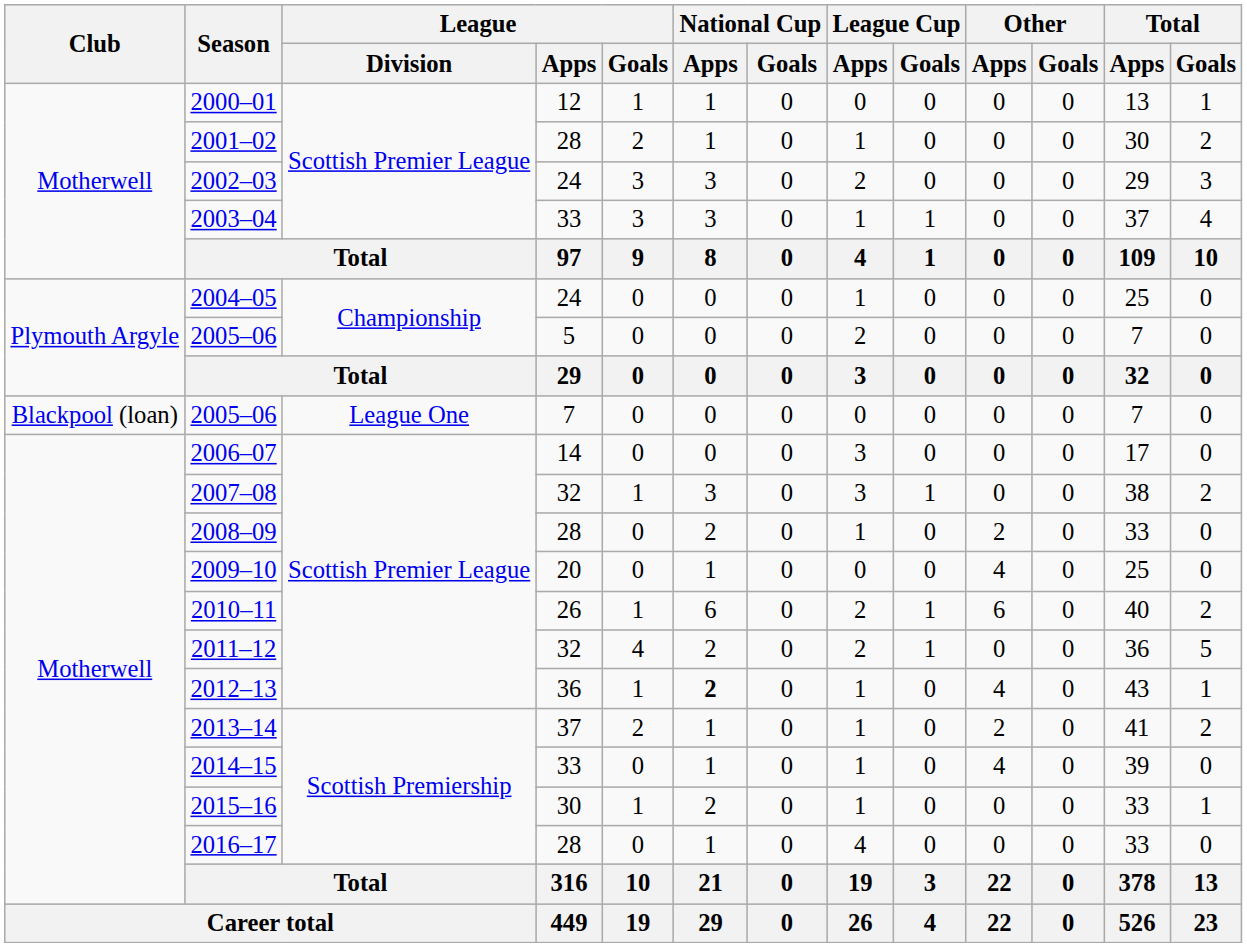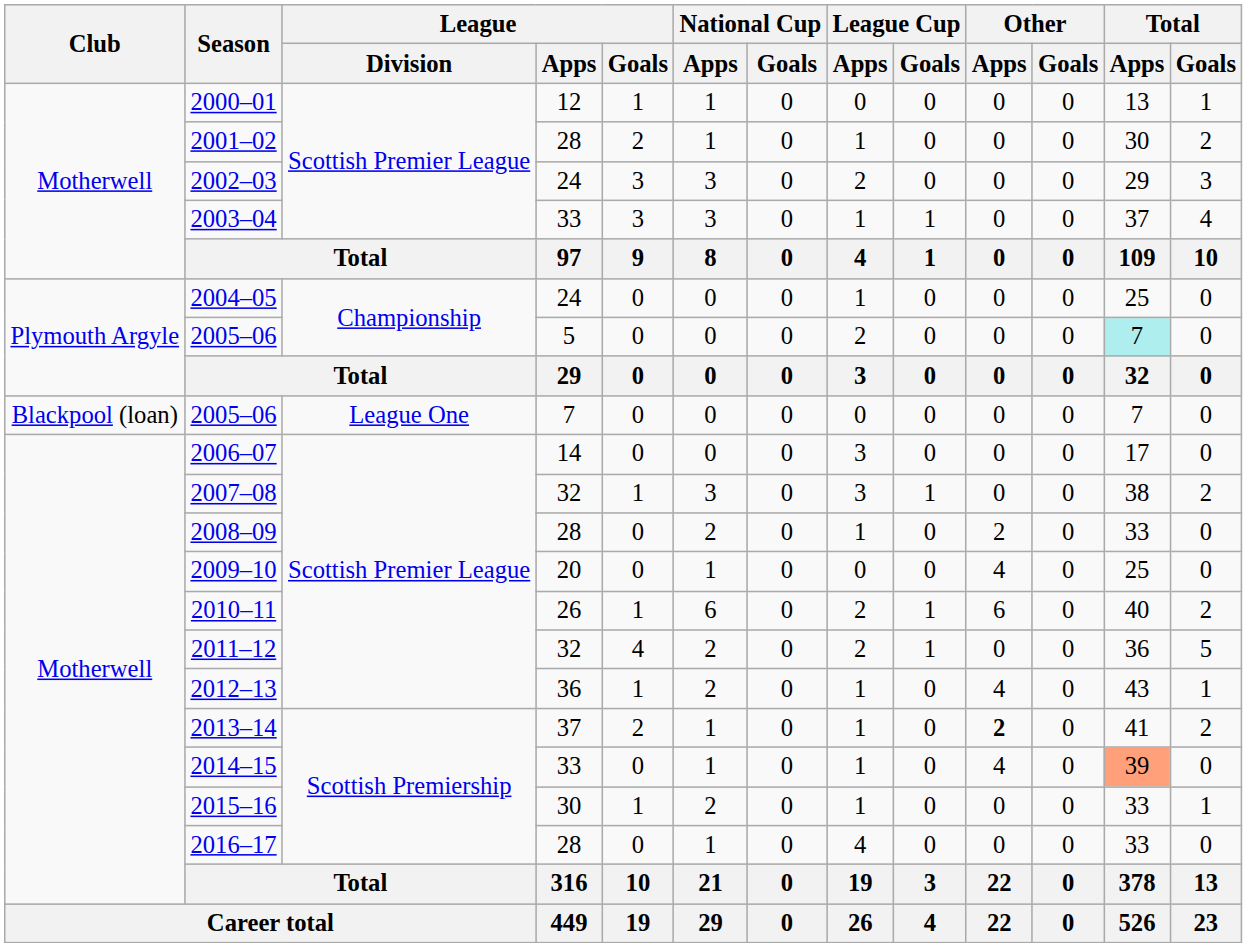2005–06 / 5 | Total / Apps: no background -> paleturquoise background
2012–13 | National Cup / Apps: bold -> normal
2013–14 | Other / Apps: normal -> bold
2014–15 | Total / Apps: no background -> lightsalmon background
